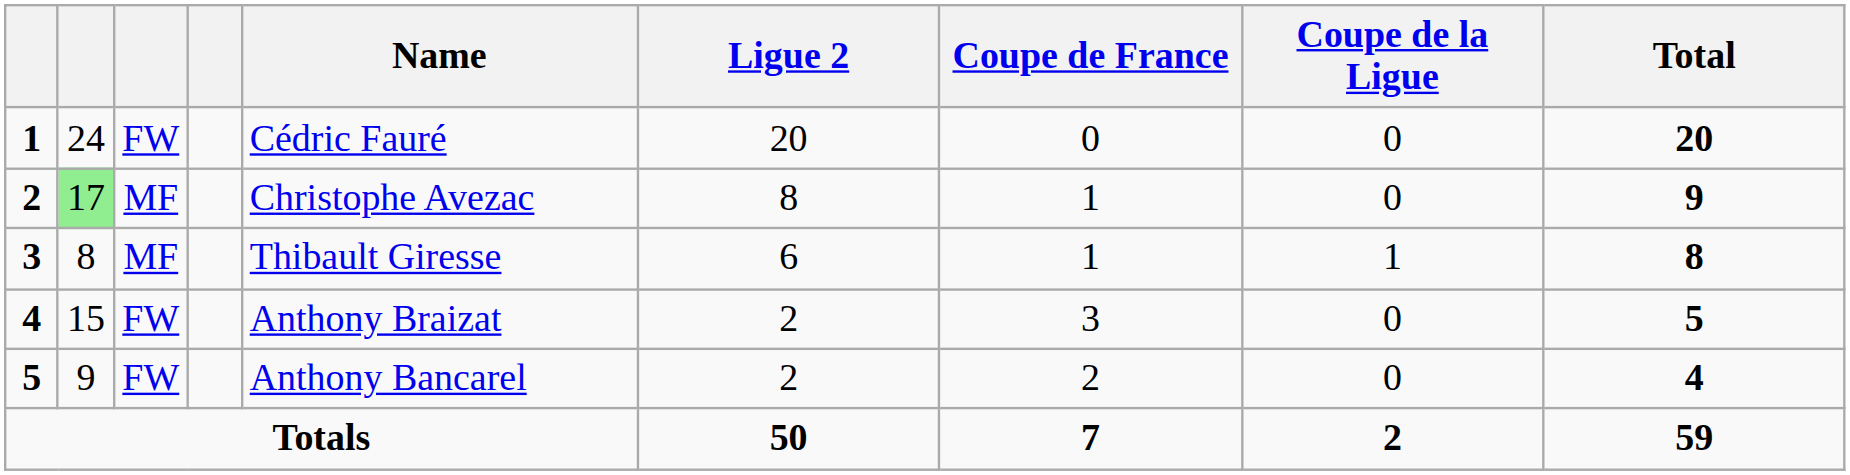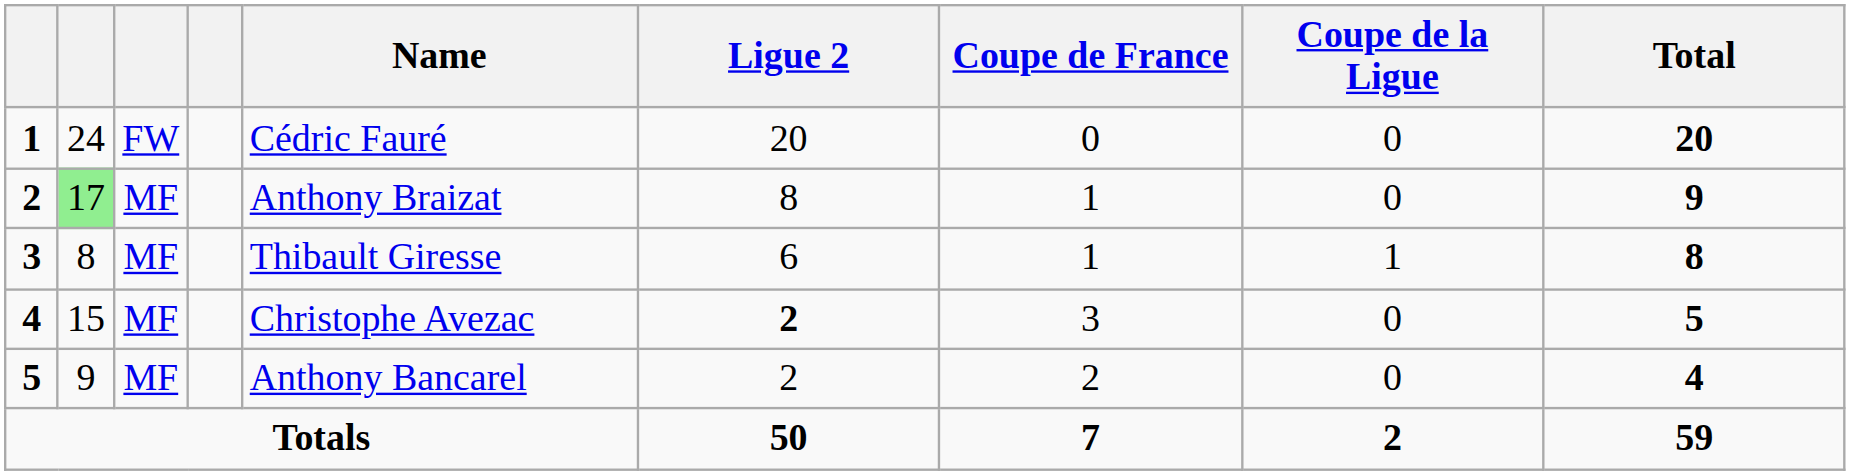row 3 | Name: Christophe Avezac -> Anthony Braizat
row 5 | column 3: FW -> MF
row 5 | Name: Anthony Braizat -> Christophe Avezac
row 5 | Ligue 2: normal -> bold
row 6 | column 3: FW -> MF
